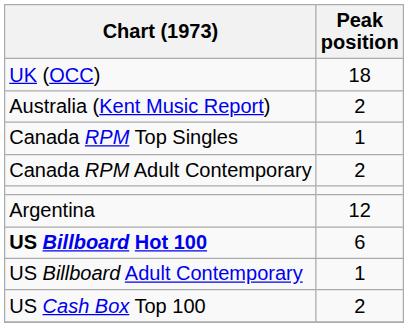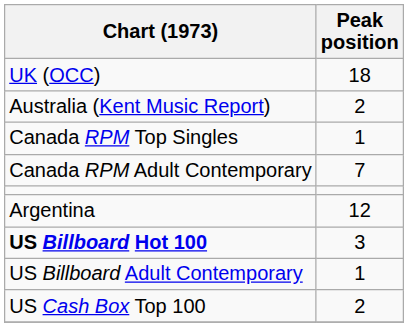row 5 | Peak position: 2 -> 7
row 8 | Peak position: 6 -> 3
